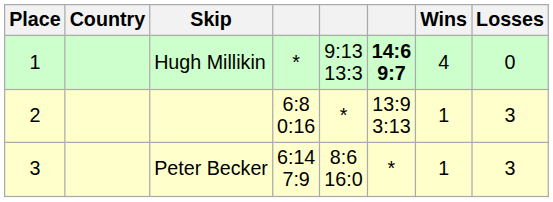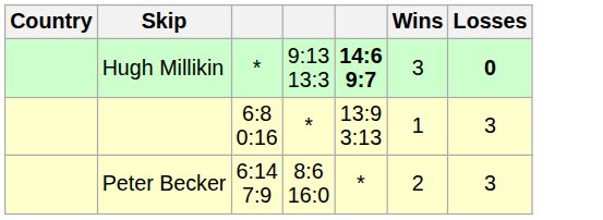- column: Place | 1 | 2 | 3
Hugh Millikin | Wins: 4 -> 3
Hugh Millikin | Losses: normal -> bold
Peter Becker | Wins: 1 -> 2
